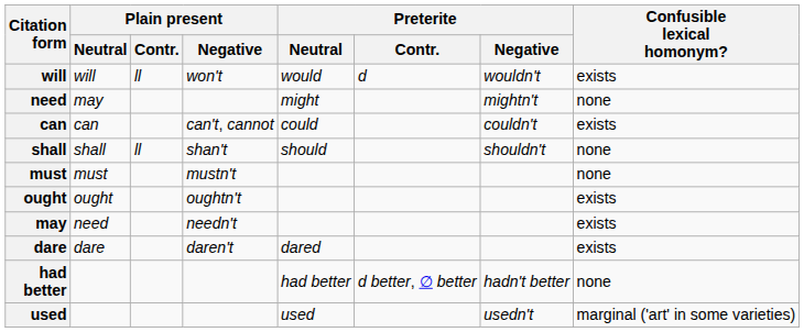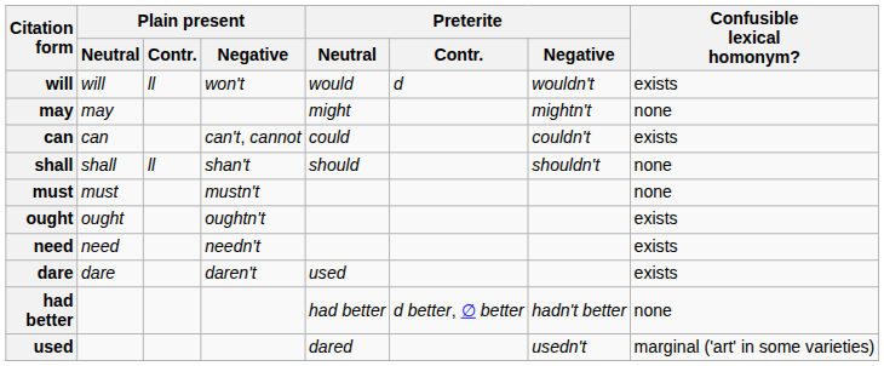row 4 | Citation form: need -> may
row 9 | Citation form: may -> need
row 10 | Preterite / Neutral: dared -> used
row 12 | Preterite / Neutral: used -> dared
